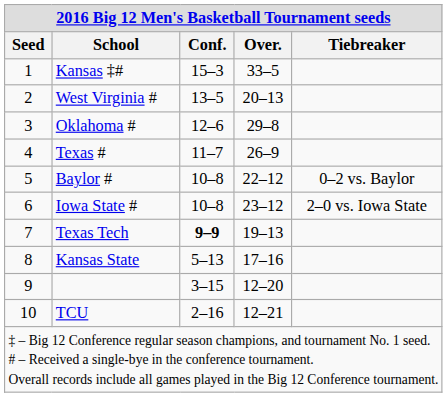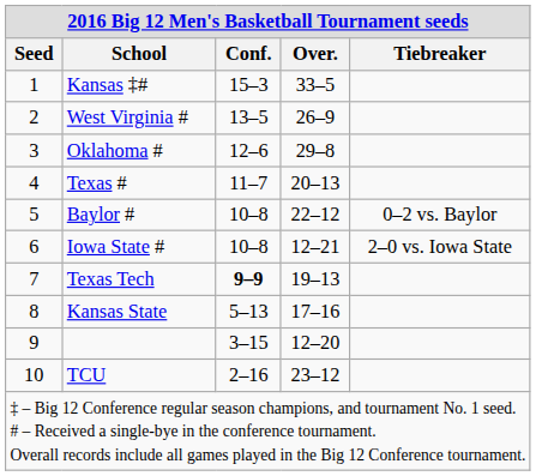West Virginia # | Over.: 20–13 -> 26–9
Texas # | Over.: 26–9 -> 20–13
Iowa State # | Over.: 23–12 -> 12–21
TCU | Over.: 12–21 -> 23–12
